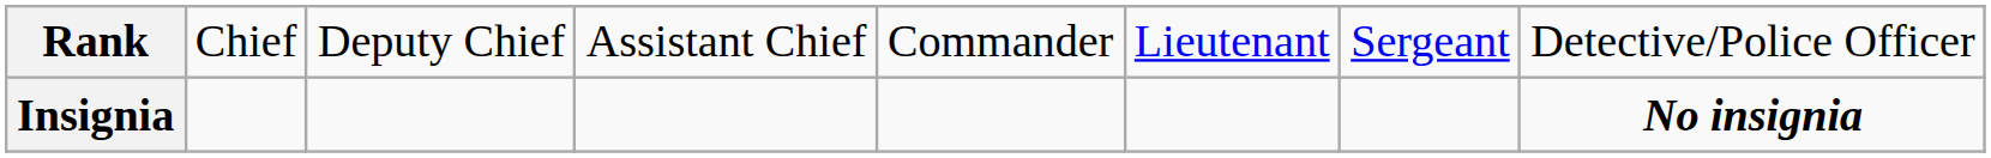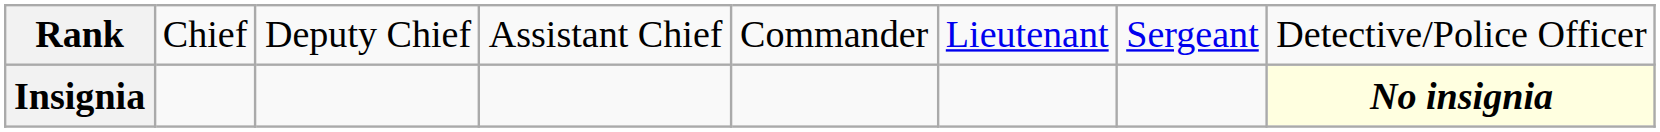Insignia | column 8: no background -> lightyellow background
